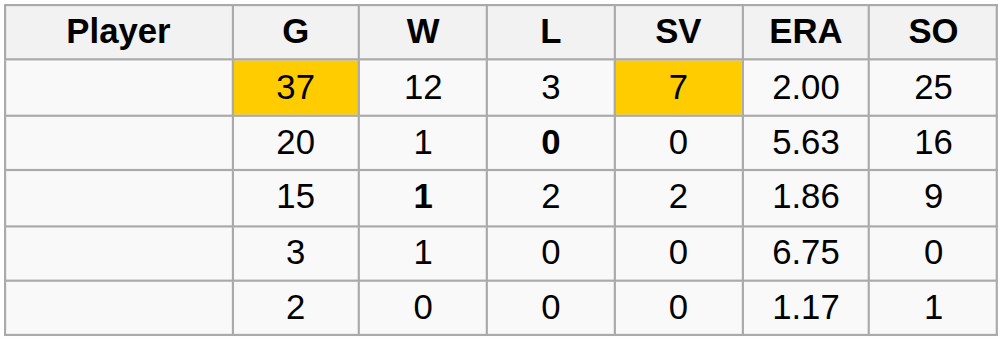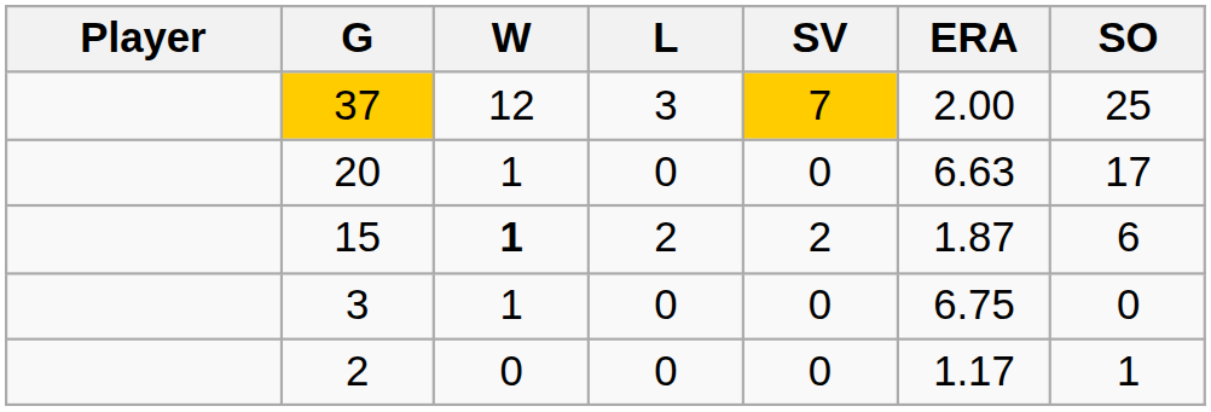20 | L: bold -> normal
20 | ERA: 5.63 -> 6.63
20 | SO: 16 -> 17
15 | ERA: 1.86 -> 1.87
15 | SO: 9 -> 6
